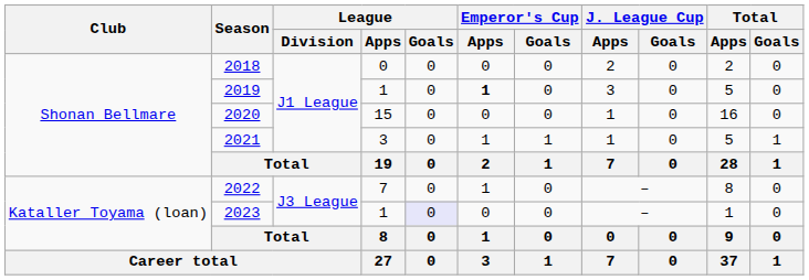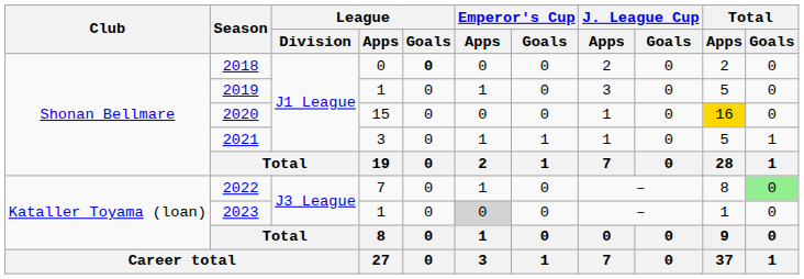2018 | League / Goals: normal -> bold
2019 | Emperor's Cup / Apps: bold -> normal
2020 | Total / Apps: no background -> gold background
2022 | Total / Goals: no background -> lightgreen background
2023 | League / Goals: lavender background -> no background
2023 | Emperor's Cup / Apps: no background -> lightgrey background
